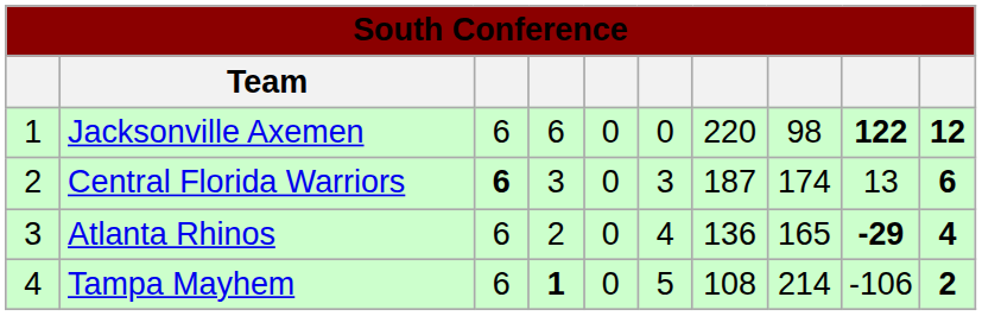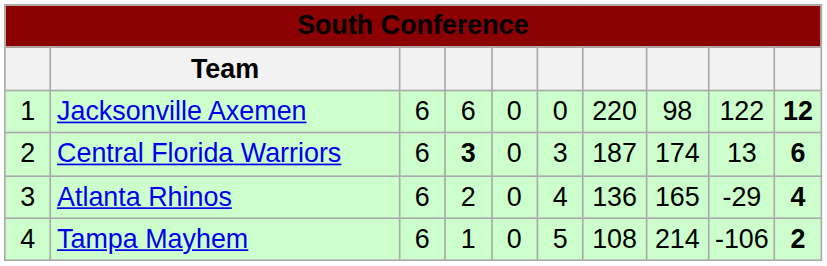Jacksonville Axemen | column 9: bold -> normal
Central Florida Warriors | column 3: bold -> normal
Central Florida Warriors | column 4: normal -> bold
Atlanta Rhinos | column 9: bold -> normal
Tampa Mayhem | column 4: bold -> normal
